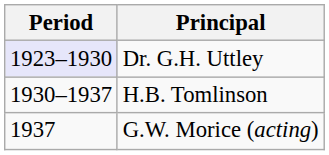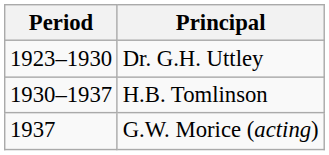Dr. G.H. Uttley | Period: lavender background -> no background
